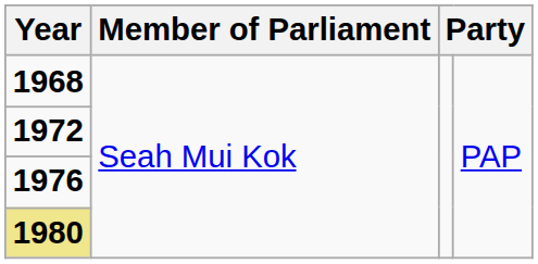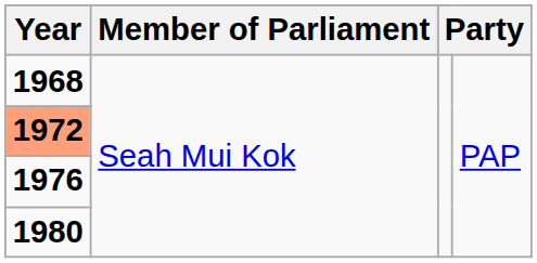1972 | Year: no background -> lightsalmon background
1980 | Year: khaki background -> no background
